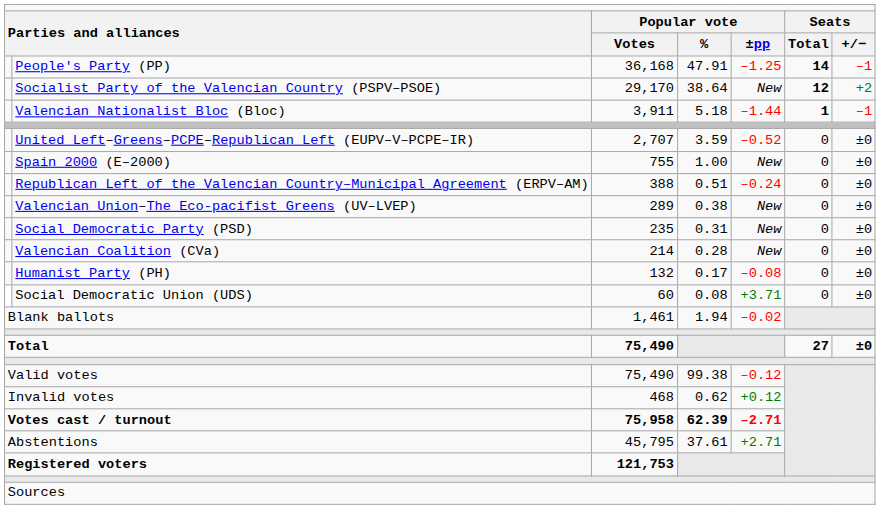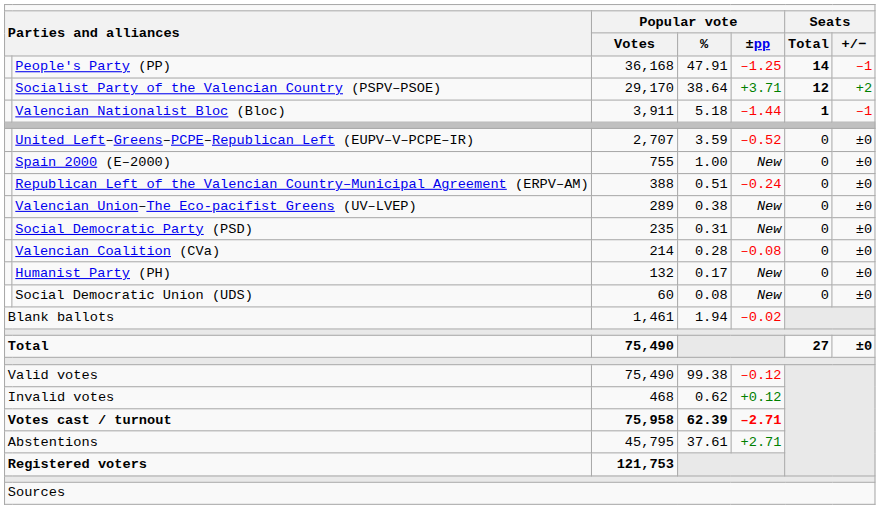Socialist Party of the Valencian Country (PSPV–PSOE) | column 5: New -> +3.71
Valencian Coalition (CVa) | column 5: New -> –0.08
Humanist Party (PH) | column 5: –0.08 -> New
Social Democratic Union (UDS) | column 5: +3.71 -> New
